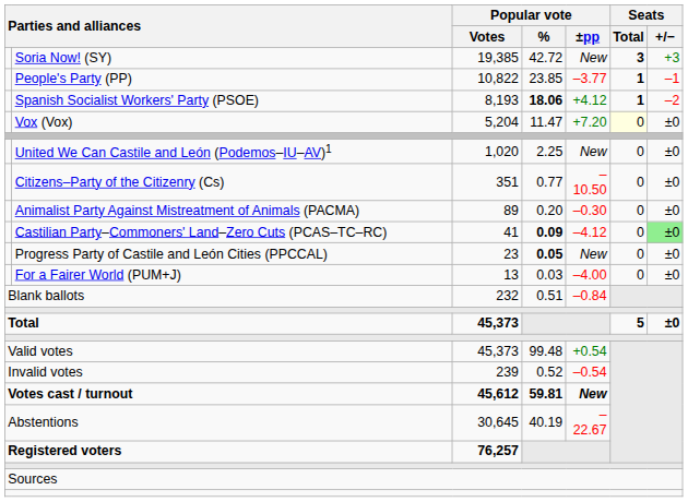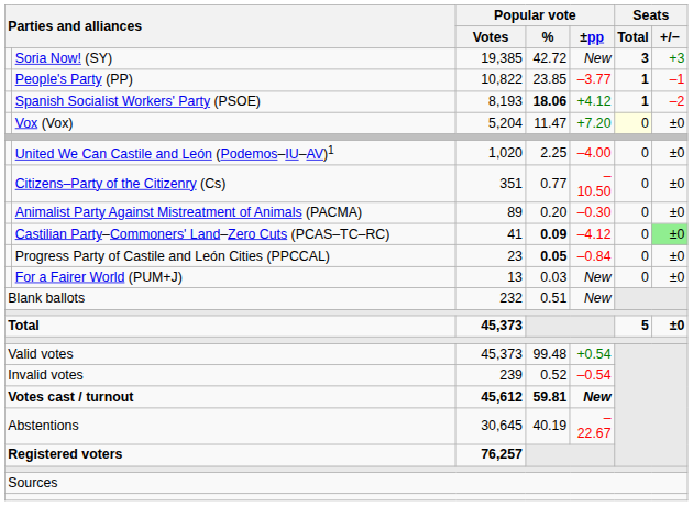United We Can Castile and León (Podemos–IU–AV)1 | Popular vote / ±pp: New -> –4.00
Progress Party of Castile and León Cities (PPCCAL) | Popular vote / ±pp: New -> –0.84
For a Fairer World (PUM+J) | Popular vote / ±pp: –4.00 -> New
Blank ballots | Popular vote / ±pp: –0.84 -> New
